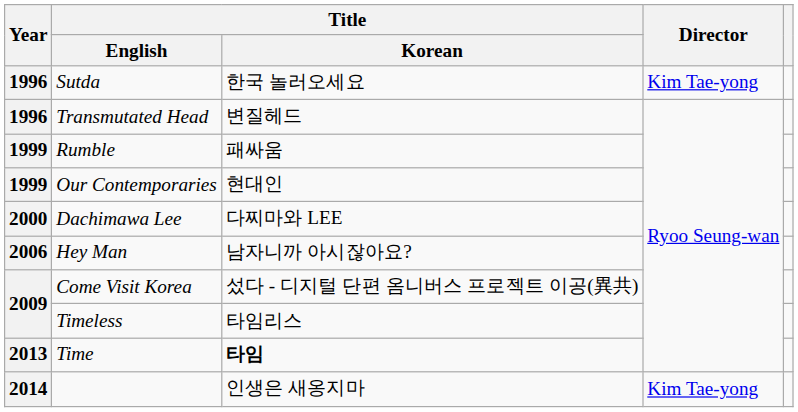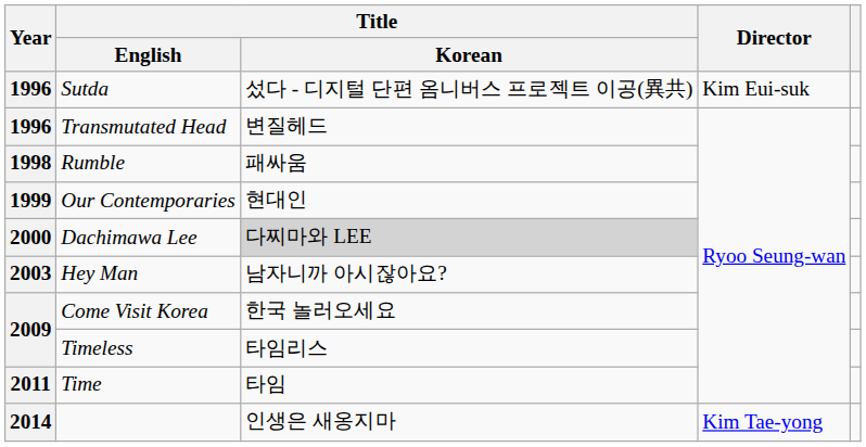Sutda | Title / Korean: 한국 놀러오세요 -> 섰다 - 디지털 단편 옴니버스 프로젝트 이공(異共)
Sutda | Director: Kim Tae-yong -> Kim Eui-suk
Rumble | Year: 1999 -> 1998
Dachimawa Lee | Title / Korean: no background -> lightgrey background
Hey Man | Year: 2006 -> 2003
Come Visit Korea | Title / Korean: 섰다 - 디지털 단편 옴니버스 프로젝트 이공(異共) -> 한국 놀러오세요
Time | Year: 2013 -> 2011
Time | Title / Korean: bold -> normal
